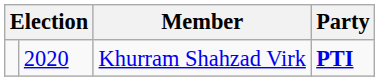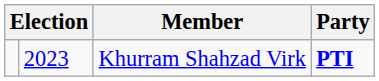Khurram Shahzad Virk | column 2: 2020 -> 2023
